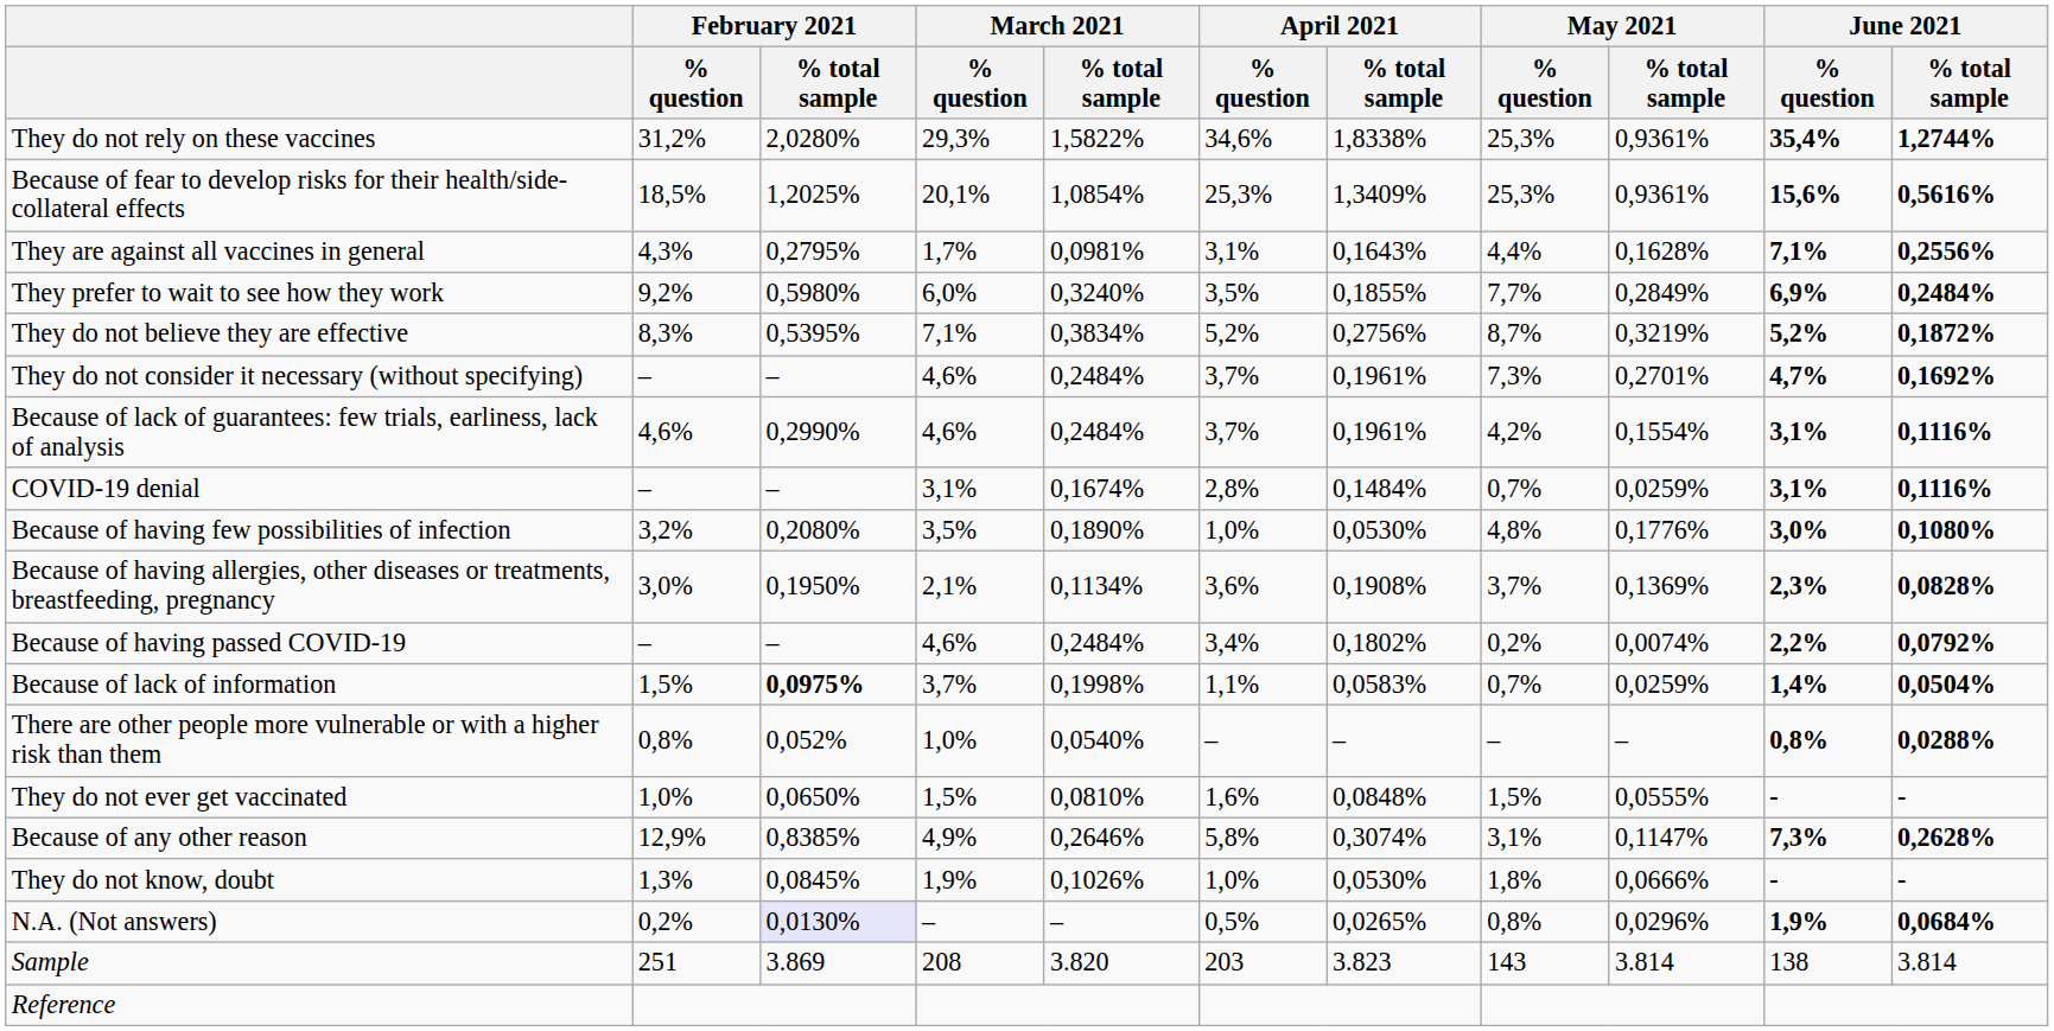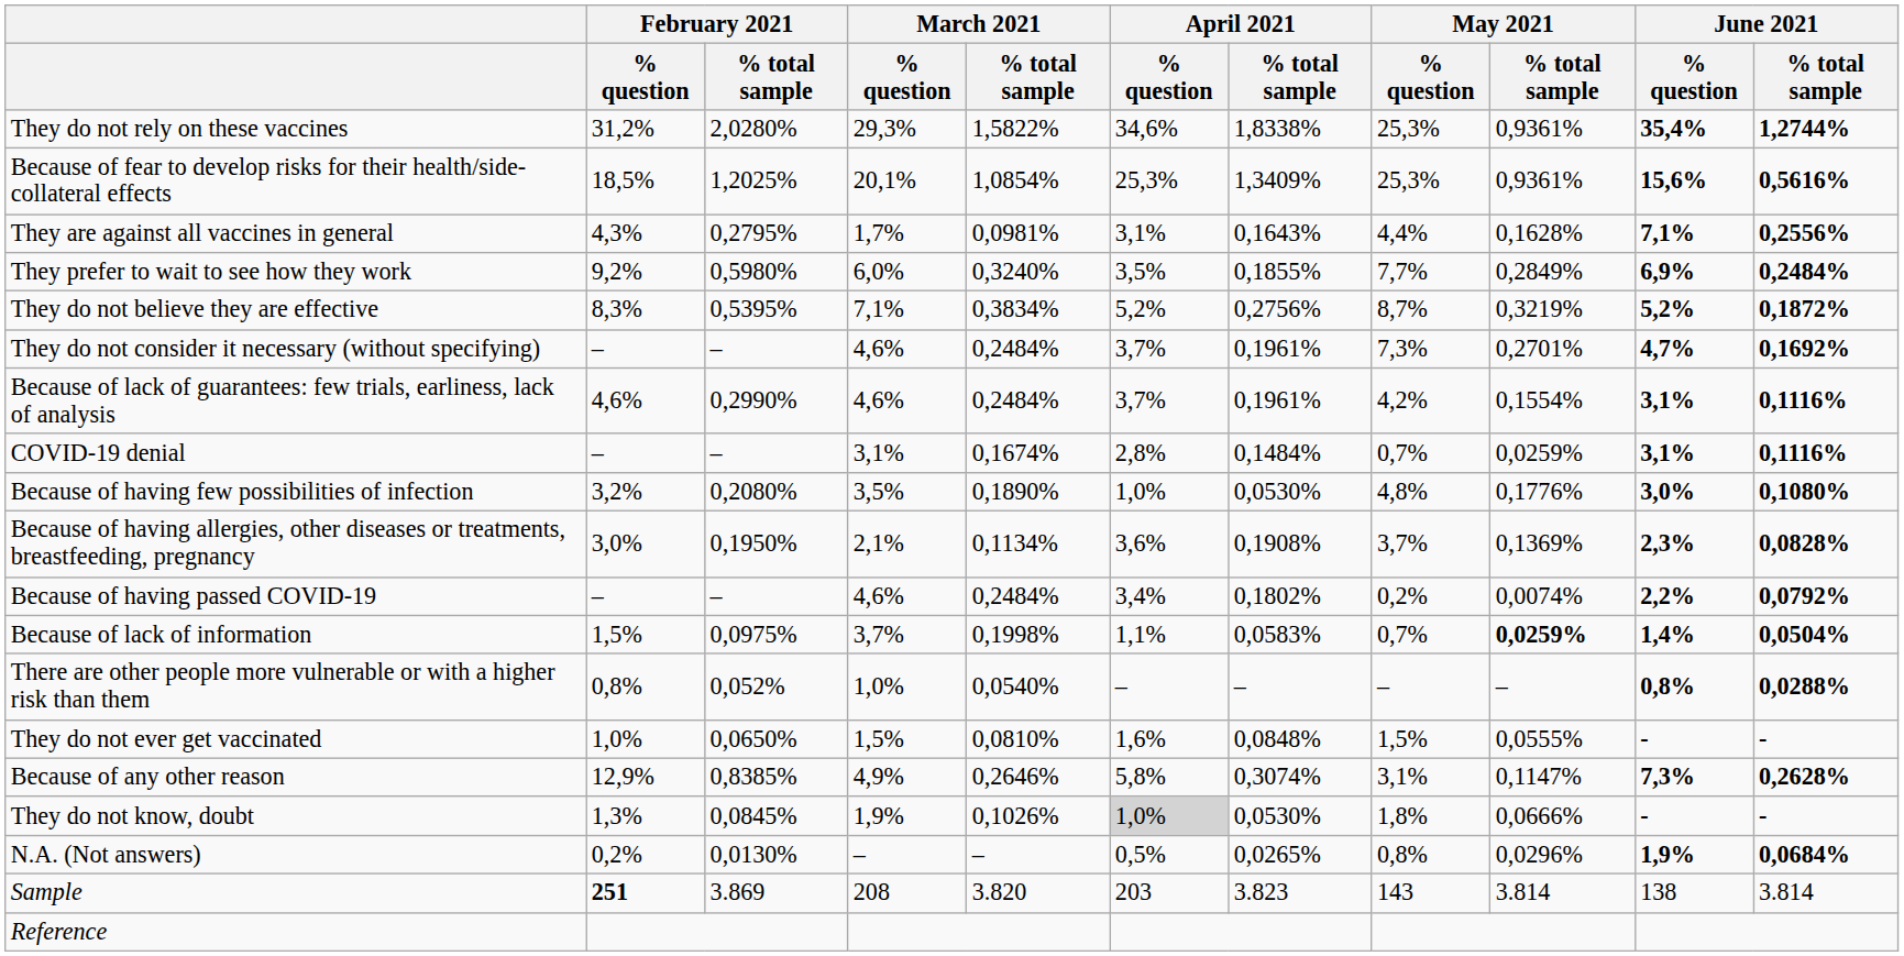Because of lack of information | February 2021 / % total sample: bold -> normal
Because of lack of information | May 2021 / % total sample: normal -> bold
They do not know, doubt | April 2021 / % question: no background -> lightgrey background
N.A. (Not answers) | February 2021 / % total sample: lavender background -> no background
Sample | February 2021 / % question: normal -> bold
